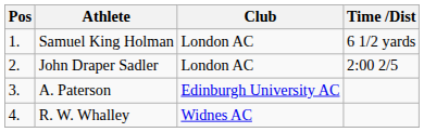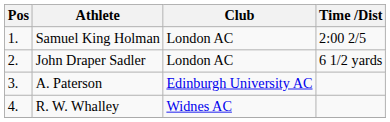Samuel King Holman | Time /Dist: 6 1/2 yards -> 2:00 2/5
John Draper Sadler | Time /Dist: 2:00 2/5 -> 6 1/2 yards
